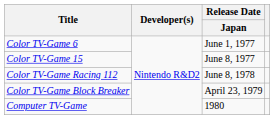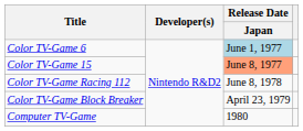Color TV-Game 6 | Release Date / Japan: no background -> lightblue background
Color TV-Game 15 | Release Date / Japan: no background -> lightsalmon background
